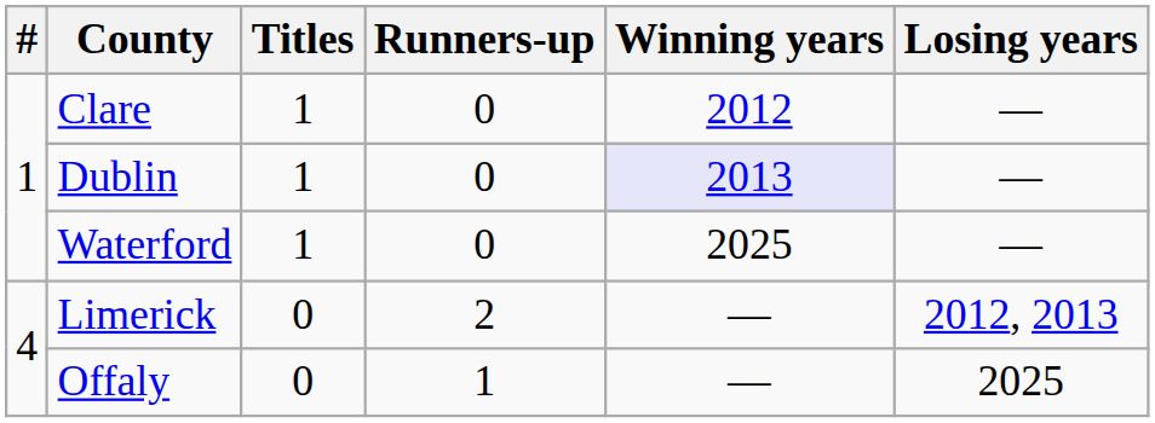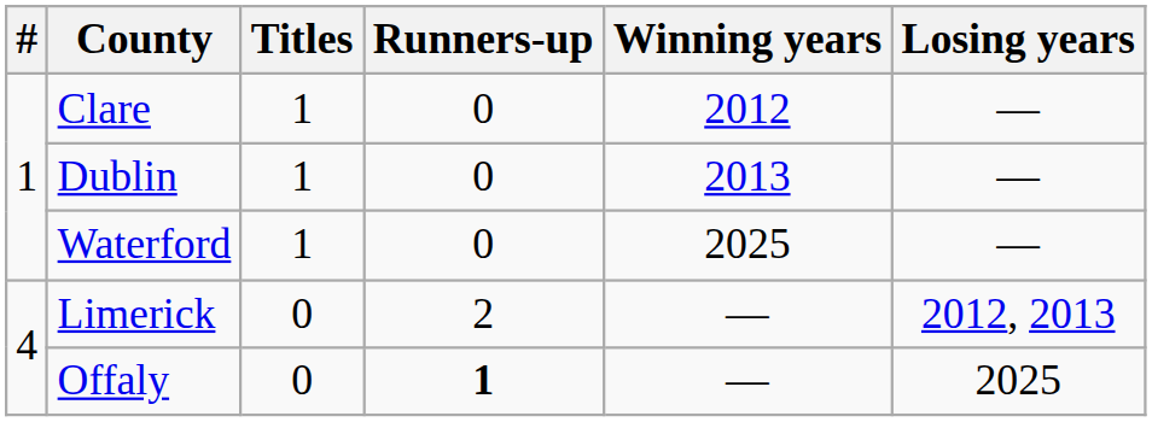Dublin | Winning years: lavender background -> no background
Offaly | Runners-up: normal -> bold
